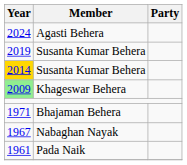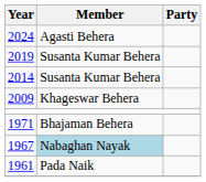2014 | Year: gold background -> no background
2009 | Year: lightgreen background -> no background
1967 | Member: no background -> lightblue background
